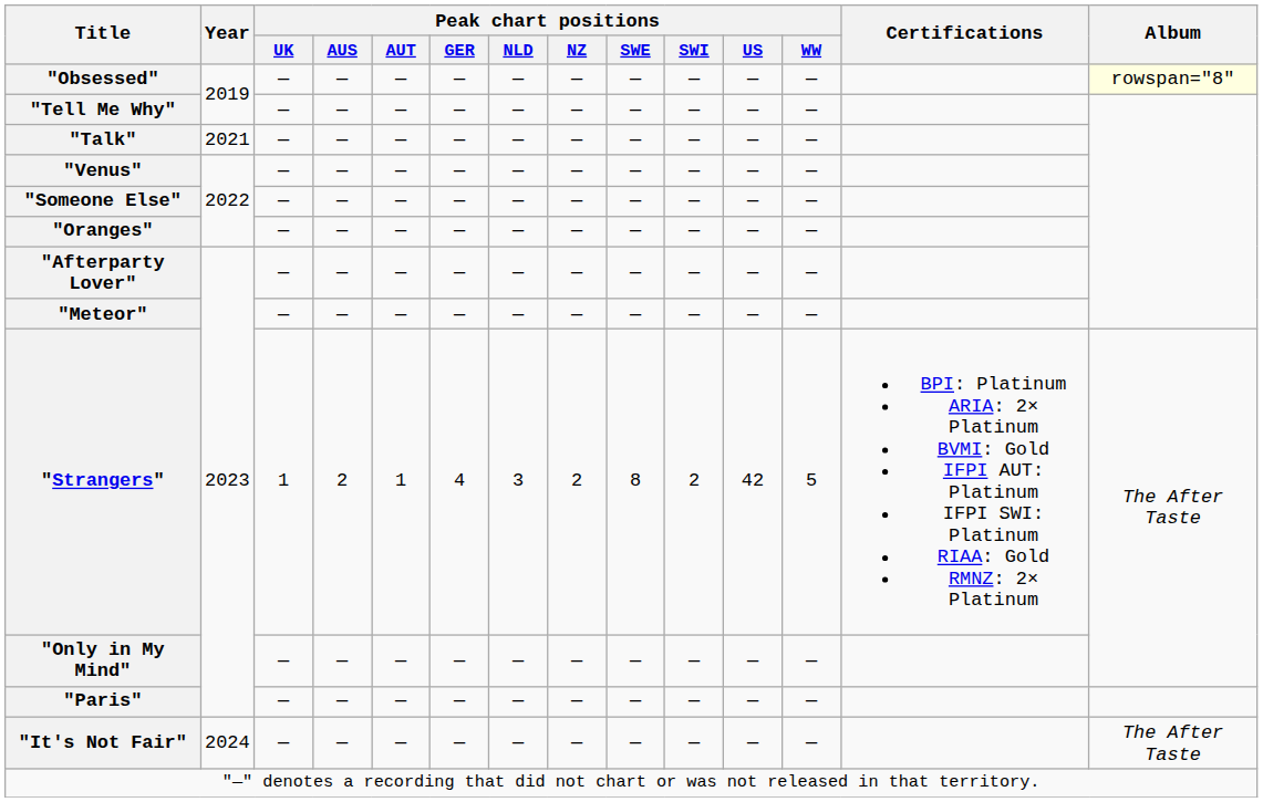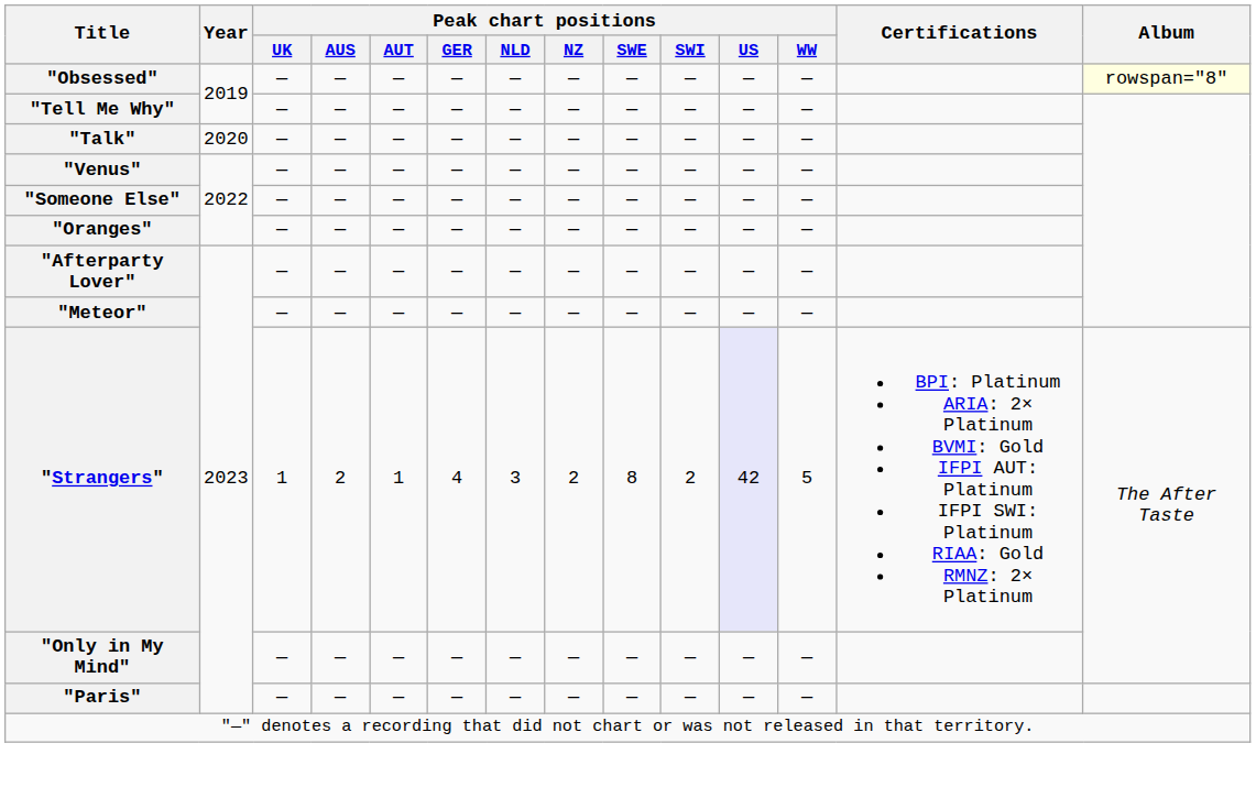"Talk" | Year: 2021 -> 2020
"Strangers" | Peak chart positions / US: no background -> lavender background
- row: "It's Not Fair" | 2024 | — | — | — | — | — | — | — | — | — | — | The After Taste
